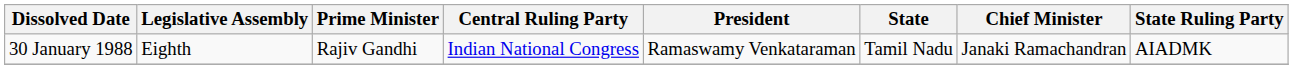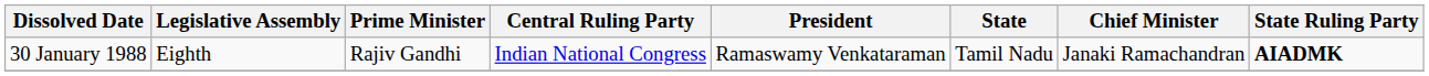30 January 1988 | State Ruling Party: normal -> bold
